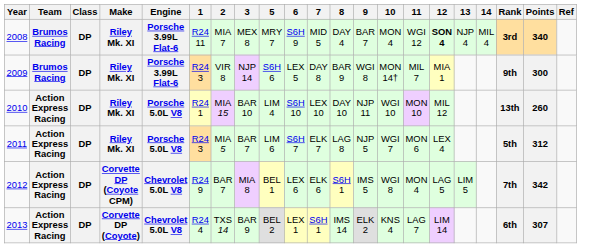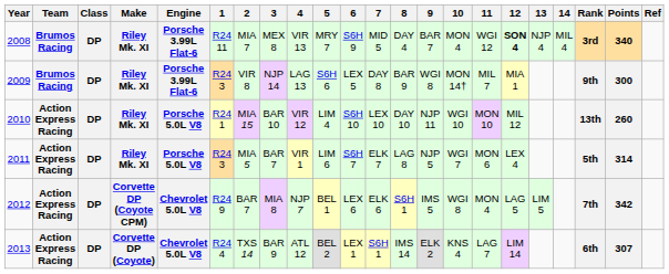+ column: 4 | VIR 13 | LAG 13 | VIR 12 | VIR 1 | NJP 7 | ATL 12
2011 | Points: 312 -> 314
